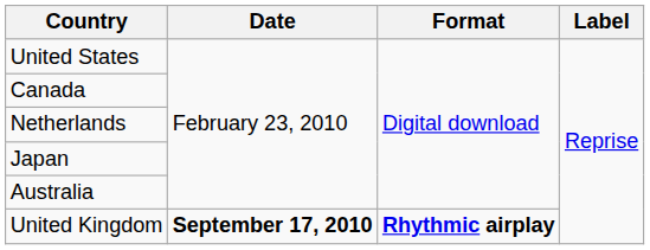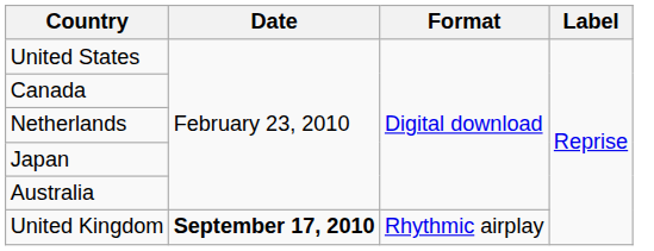United Kingdom | Format: bold -> normal
